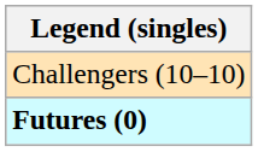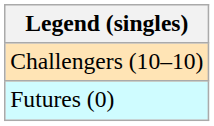row 3 | column 1: bold -> normal
